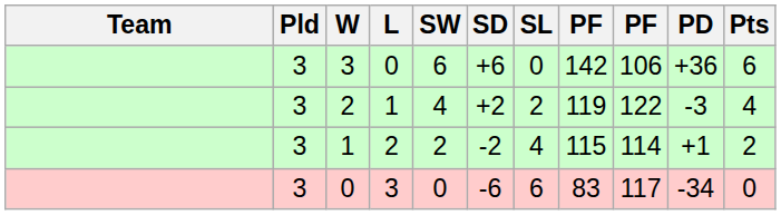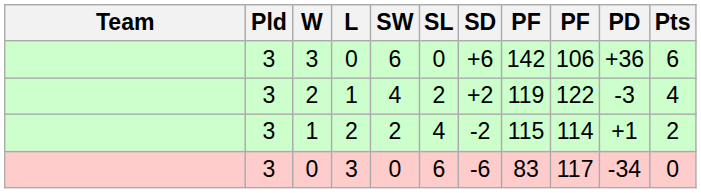columns swapped: SL <-> SD
